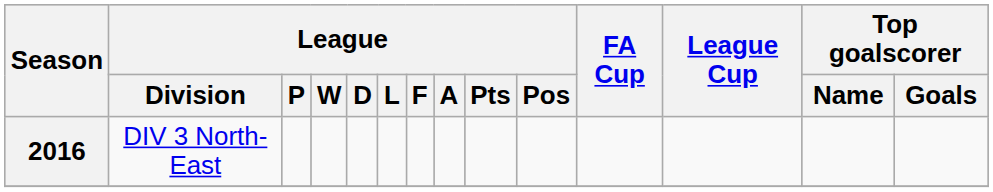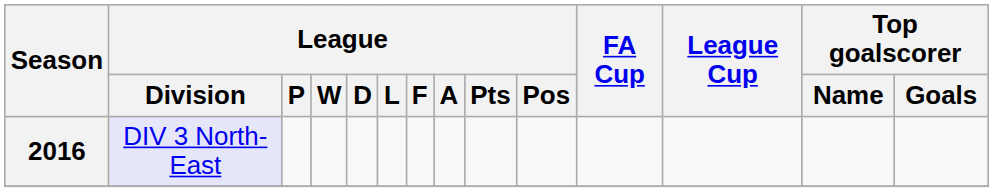2016 | League / Division: no background -> lavender background
